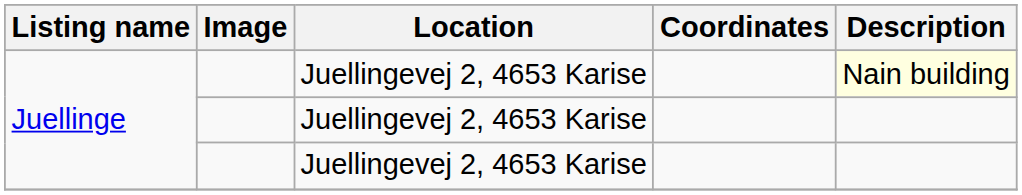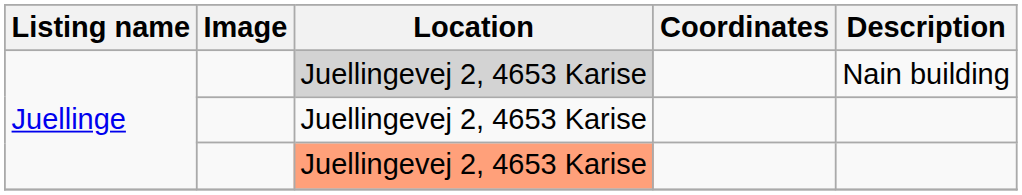row 2 | Location: no background -> lightgrey background
row 2 | Description: lightyellow background -> no background
row 4 | Location: no background -> lightsalmon background
